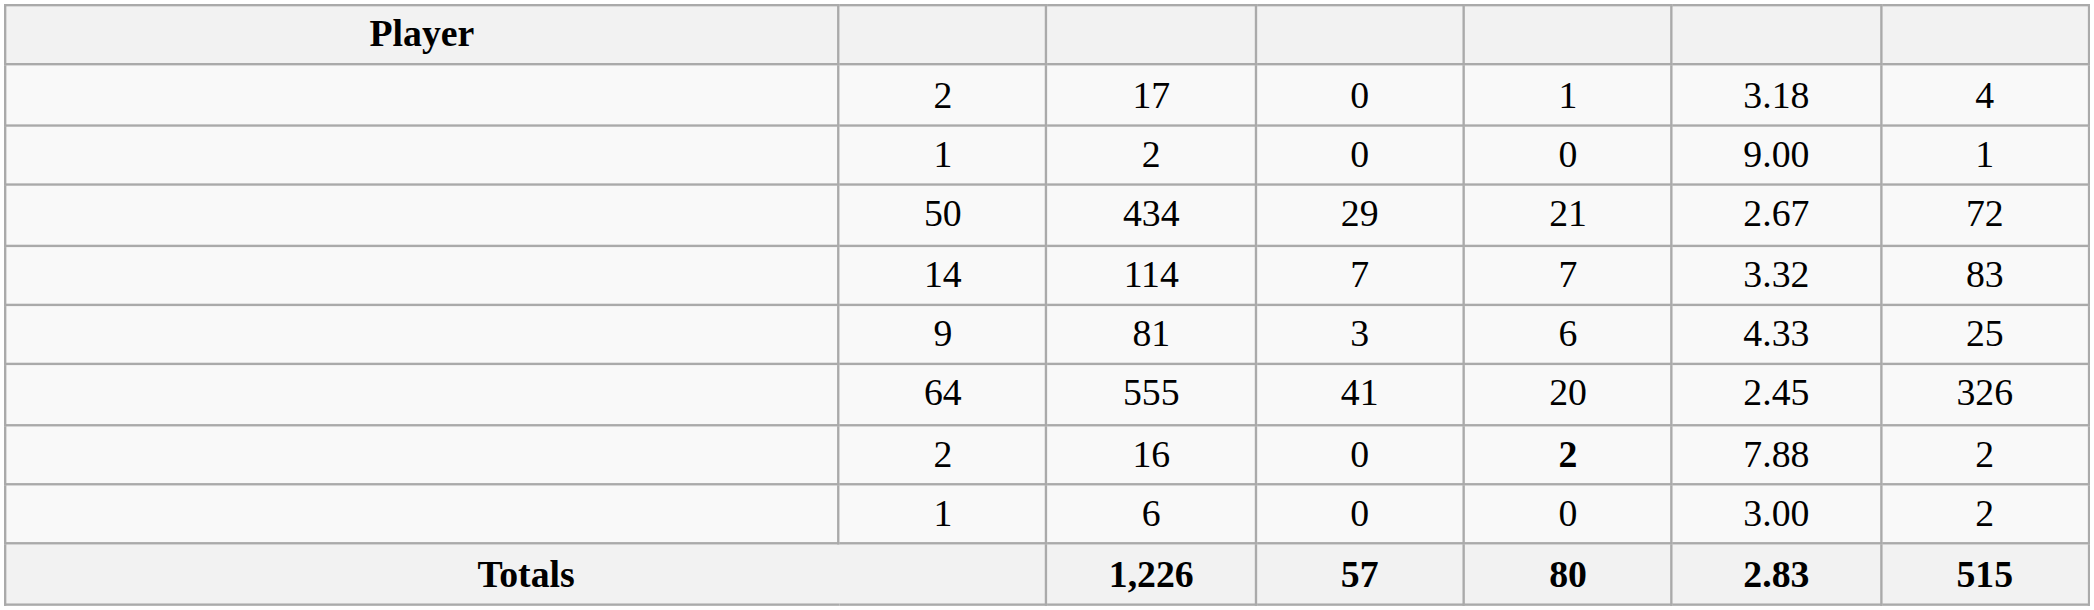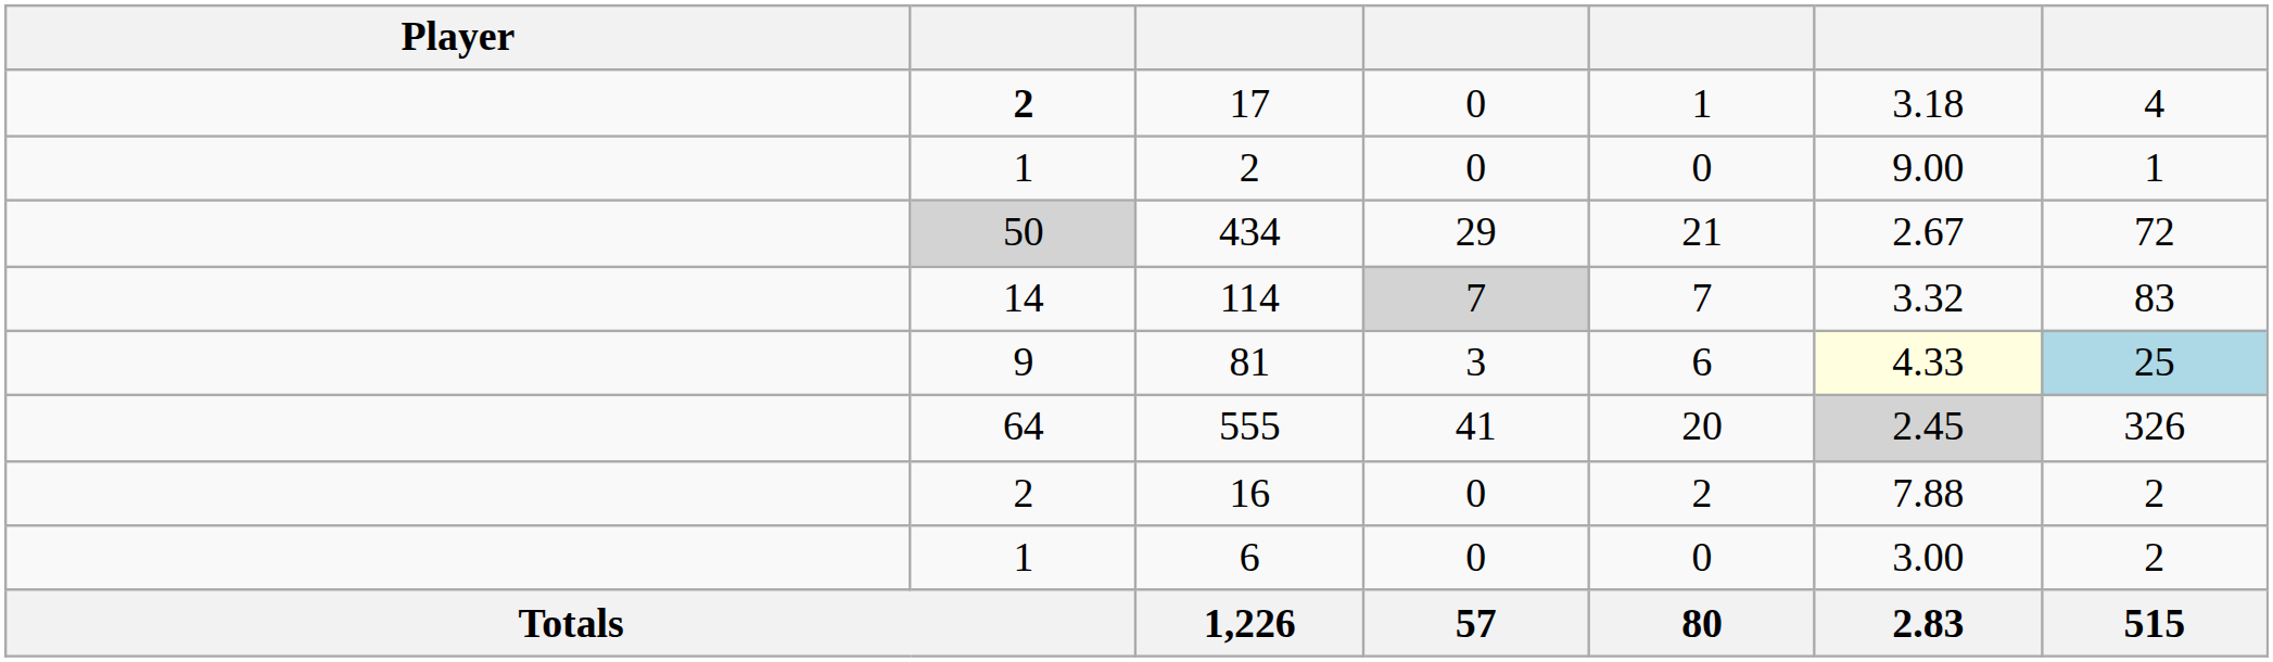17 | column 2: normal -> bold
434 | column 2: no background -> lightgrey background
114 | column 4: no background -> lightgrey background
81 | column 6: no background -> lightyellow background
81 | column 7: no background -> lightblue background
555 | column 6: no background -> lightgrey background
16 | column 5: bold -> normal
